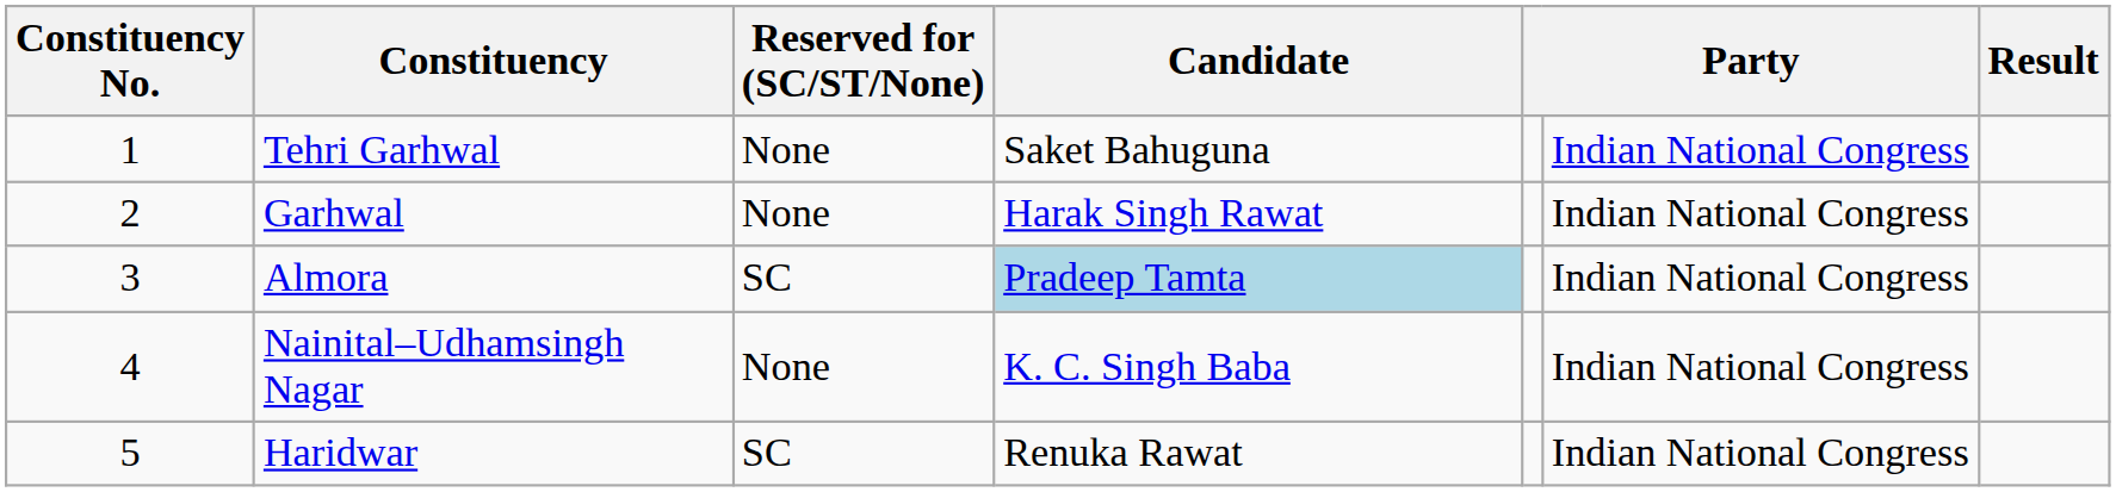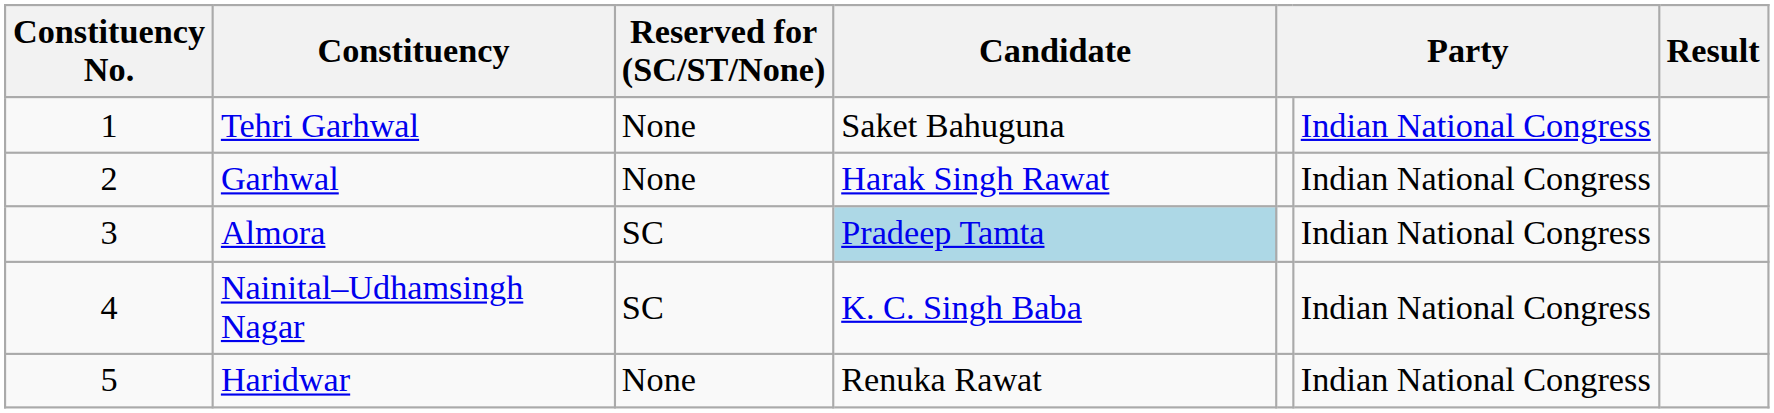Nainital–Udhamsingh Nagar | Reserved for (SC/ST/None): None -> SC
Haridwar | Reserved for (SC/ST/None): SC -> None
